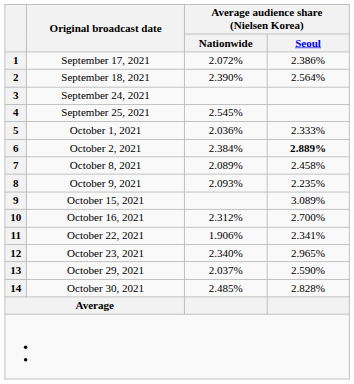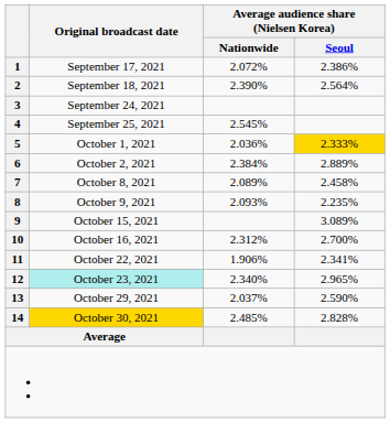5 | Average audience share (Nielsen Korea) / Seoul: no background -> gold background
6 | Average audience share (Nielsen Korea) / Seoul: bold -> normal
12 | Original broadcast date: no background -> paleturquoise background
14 | Original broadcast date: no background -> gold background
